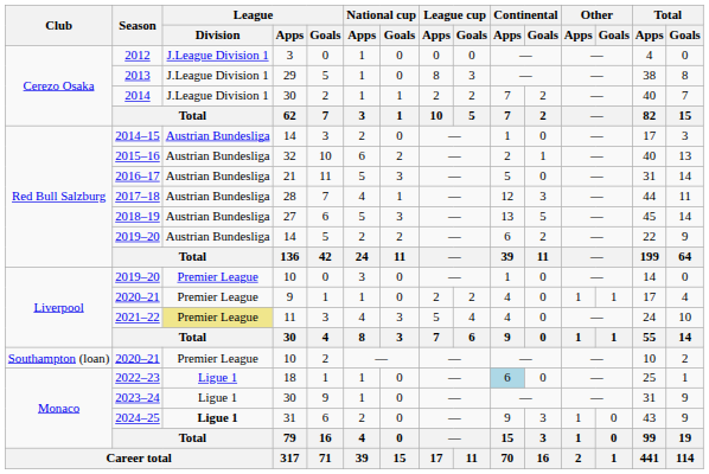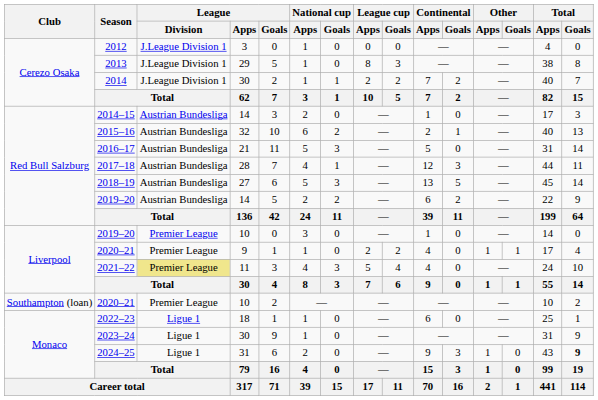2022–23 | Continental / Apps: lightblue background -> no background
2024–25 | League / Division: bold -> normal
2024–25 | Total / Goals: normal -> bold
